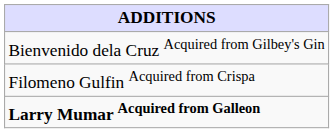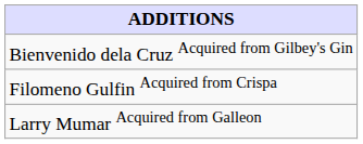row 4 | column 1: bold -> normal
